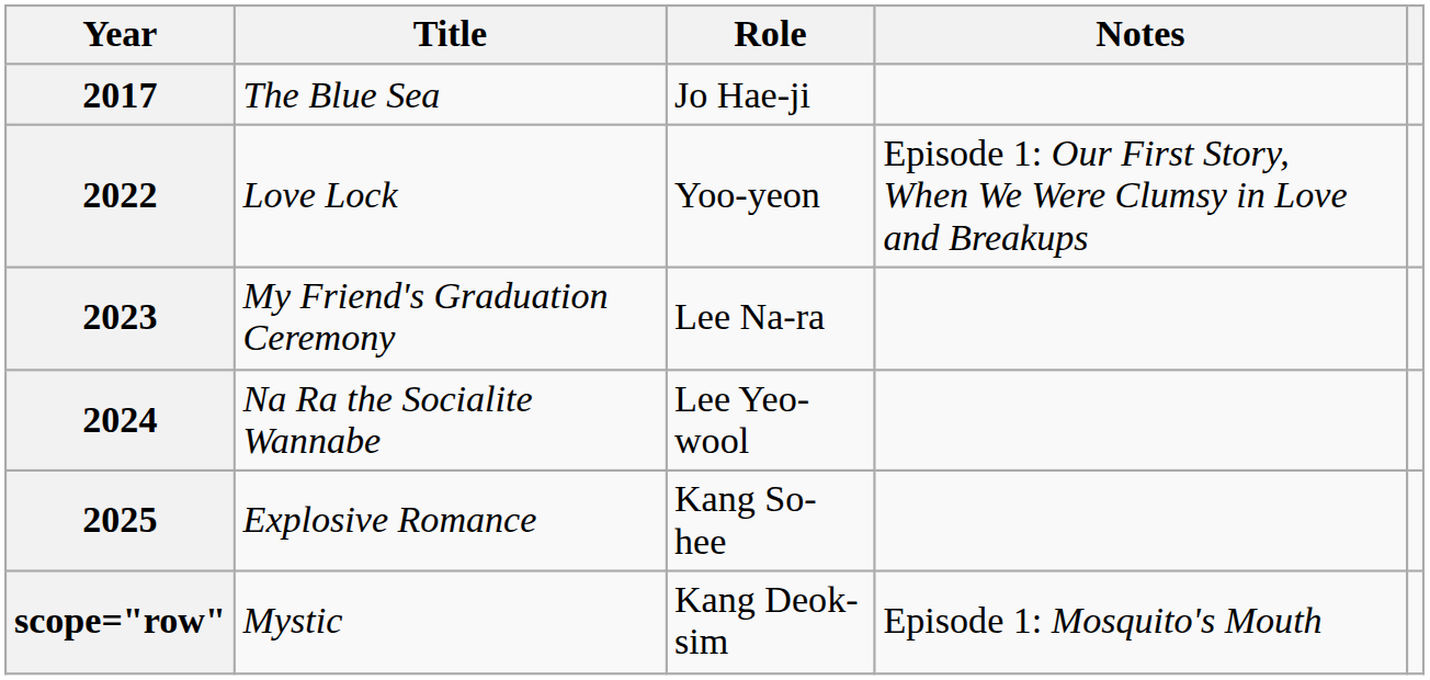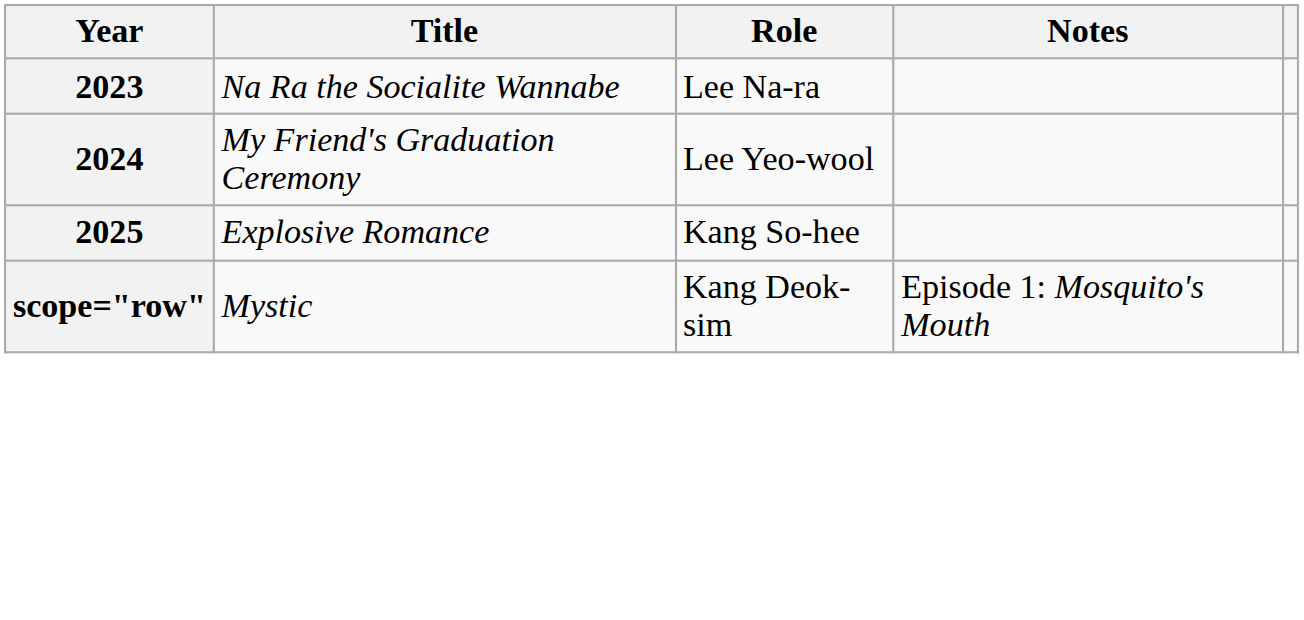- row: 2017 | The Blue Sea | Jo Hae-ji
- row: 2022 | Love Lock | Yoo-yeon | Episode 1: Our First Story, When We Were Clumsy in Love and Breakups
2023 | Title: My Friend's Graduation Ceremony -> Na Ra the Socialite Wannabe
2024 | Title: Na Ra the Socialite Wannabe -> My Friend's Graduation Ceremony
